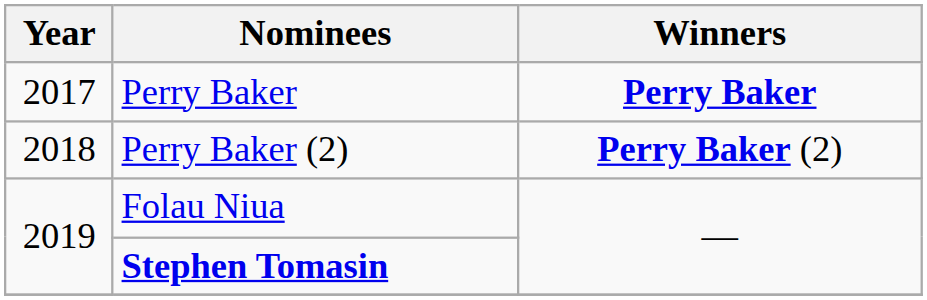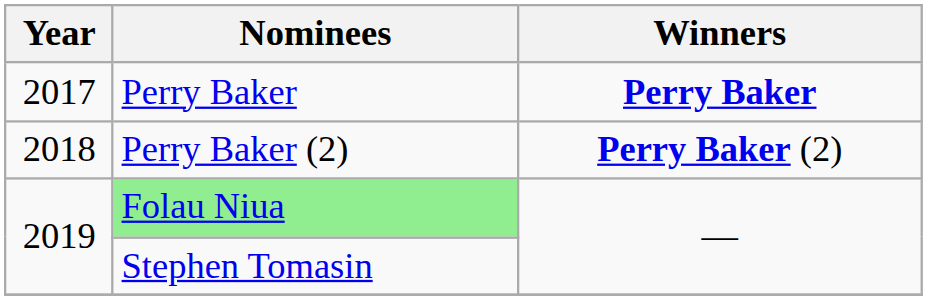Folau Niua | Nominees: no background -> lightgreen background
Stephen Tomasin | Nominees: bold -> normal
